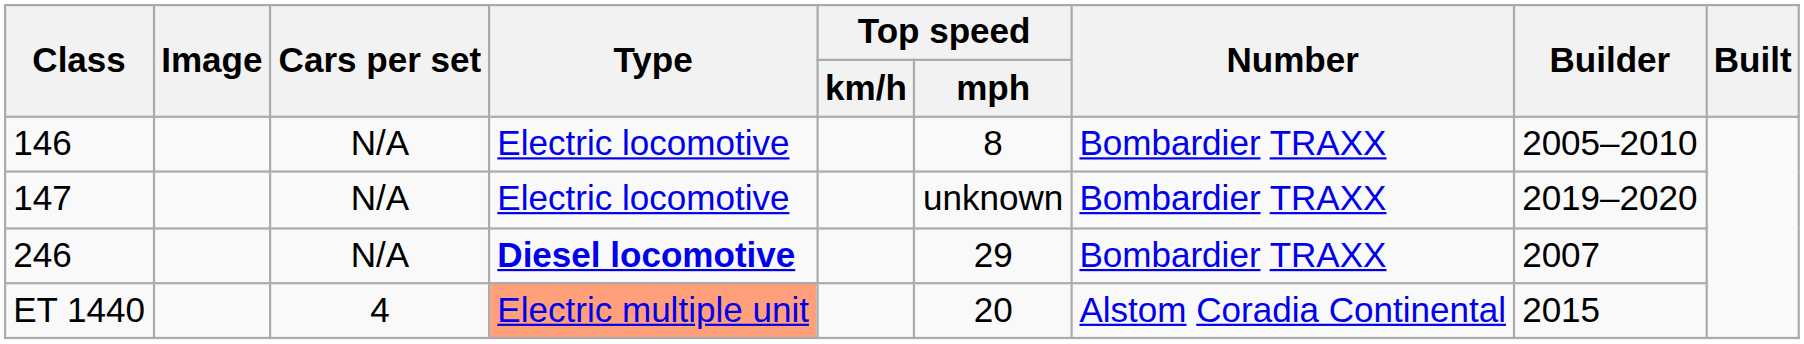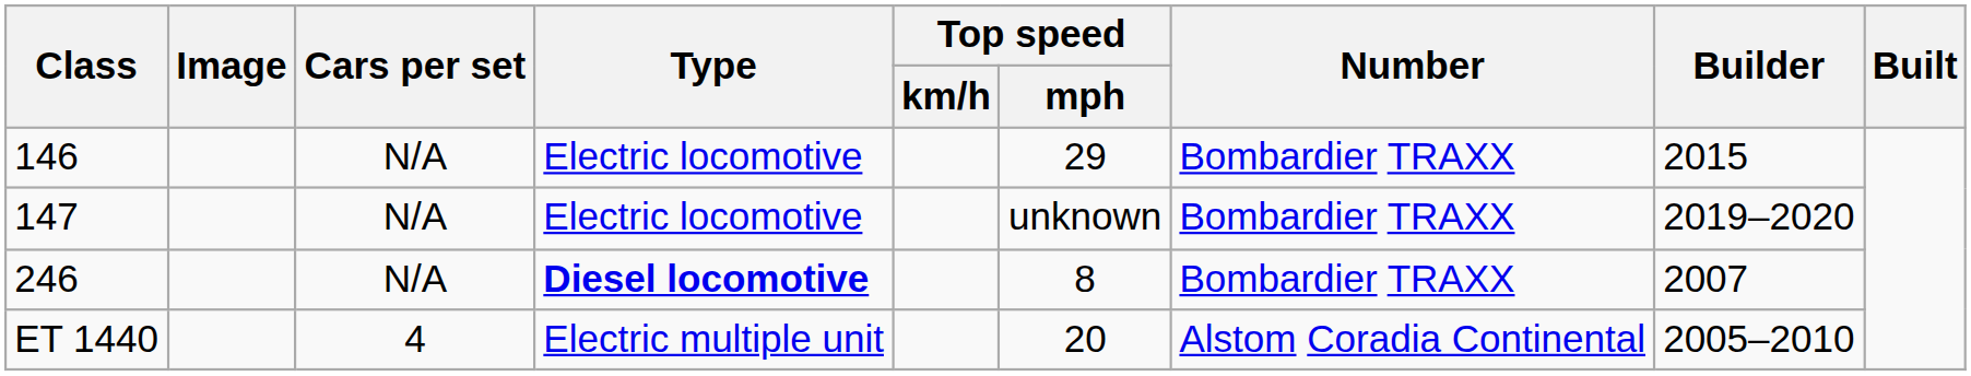146 | Top speed / mph: 8 -> 29
146 | Builder: 2005–2010 -> 2015
246 | Top speed / mph: 29 -> 8
ET 1440 | Type: lightsalmon background -> no background
ET 1440 | Builder: 2015 -> 2005–2010
